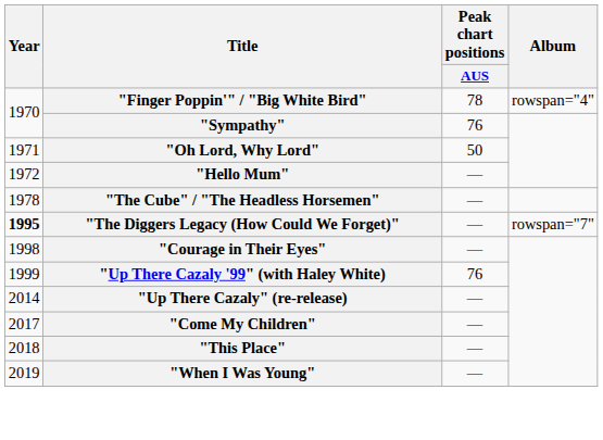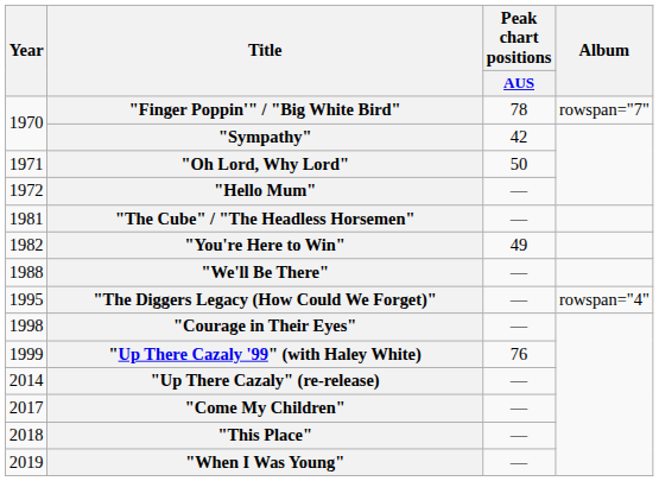"Finger Poppin'" / "Big White Bird" | Album: rowspan="4" -> rowspan="7"
"Sympathy" | Peak chart positions / AUS: 76 -> 42
"The Cube" / "The Headless Horsemen" | Year: 1978 -> 1981
+ row: 1982 | "You're Here to Win" | 49
+ row: 1988 | "We'll Be There" | —
"The Diggers Legacy (How Could We Forget)" | Year: bold -> normal
"The Diggers Legacy (How Could We Forget)" | Album: rowspan="7" -> rowspan="4"
